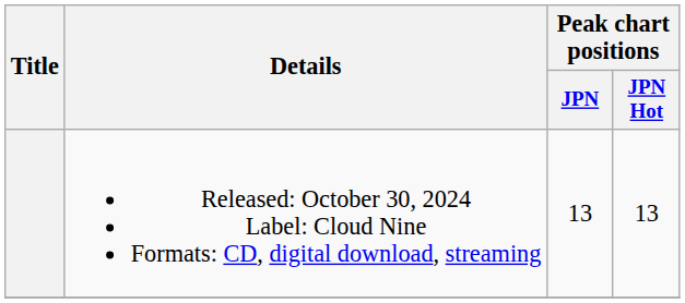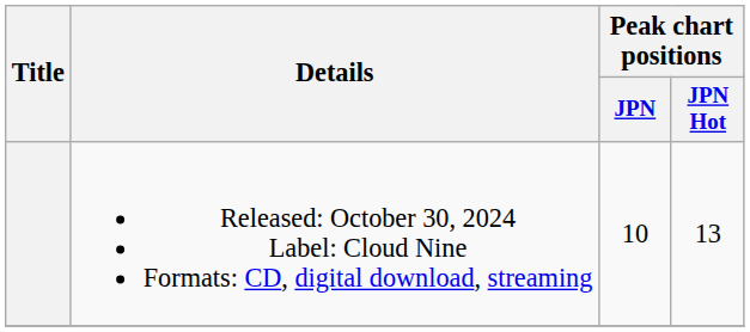row 3 | Peak chart positions / JPN: 13 -> 10
